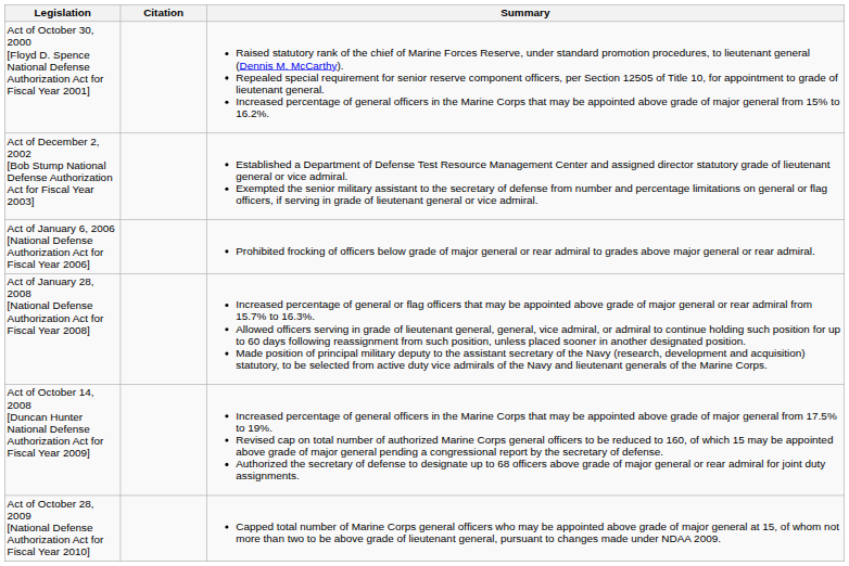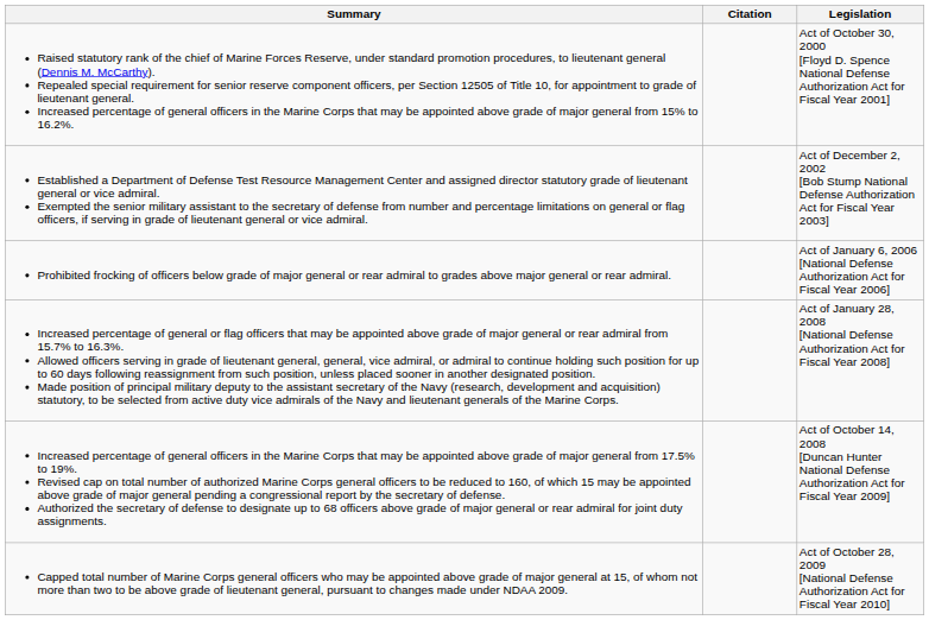columns swapped: Legislation <-> Summary
